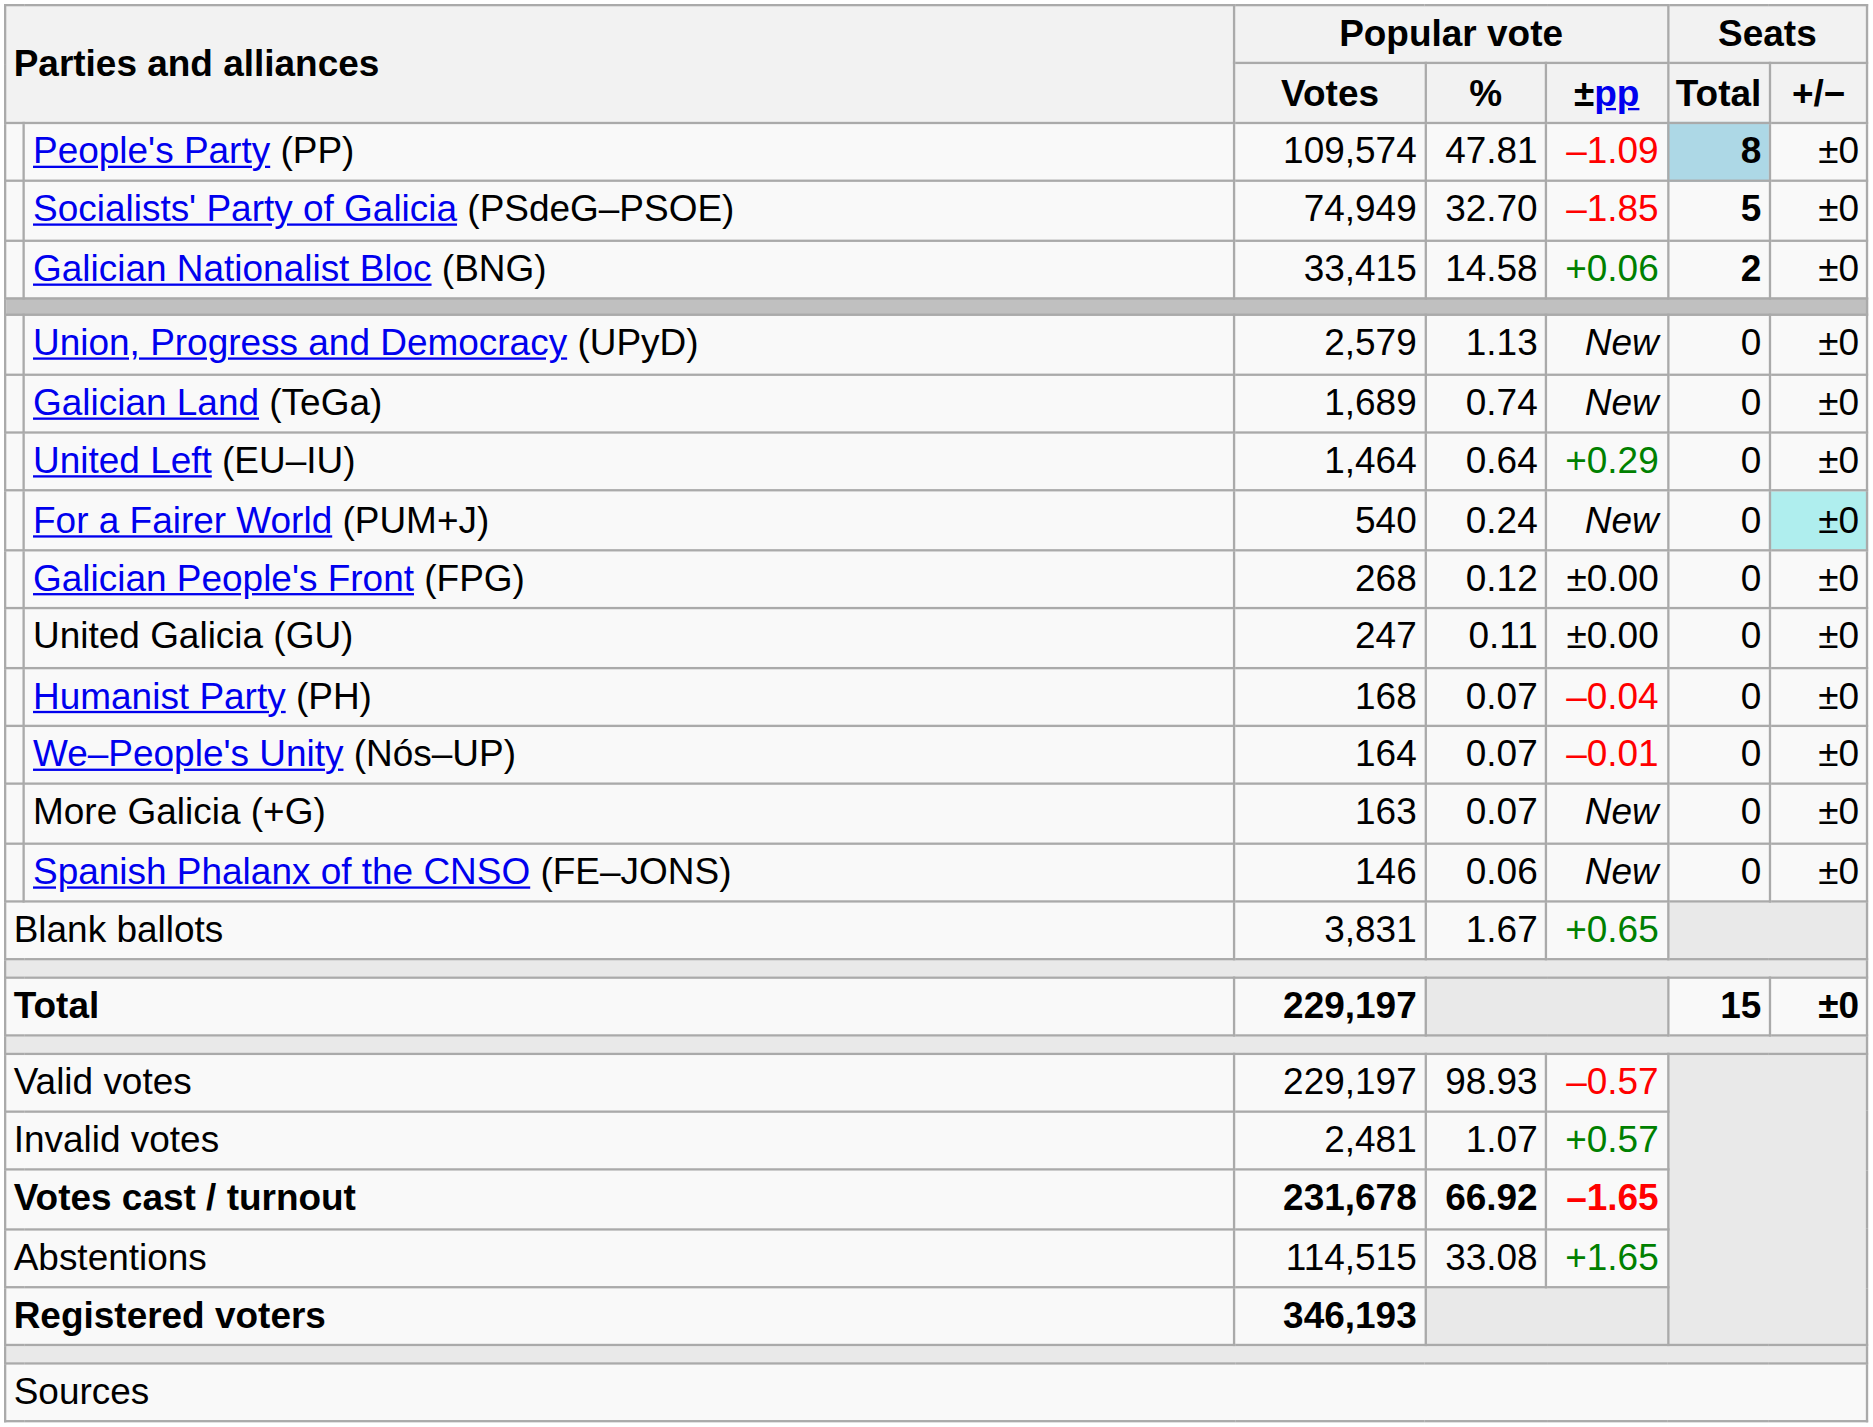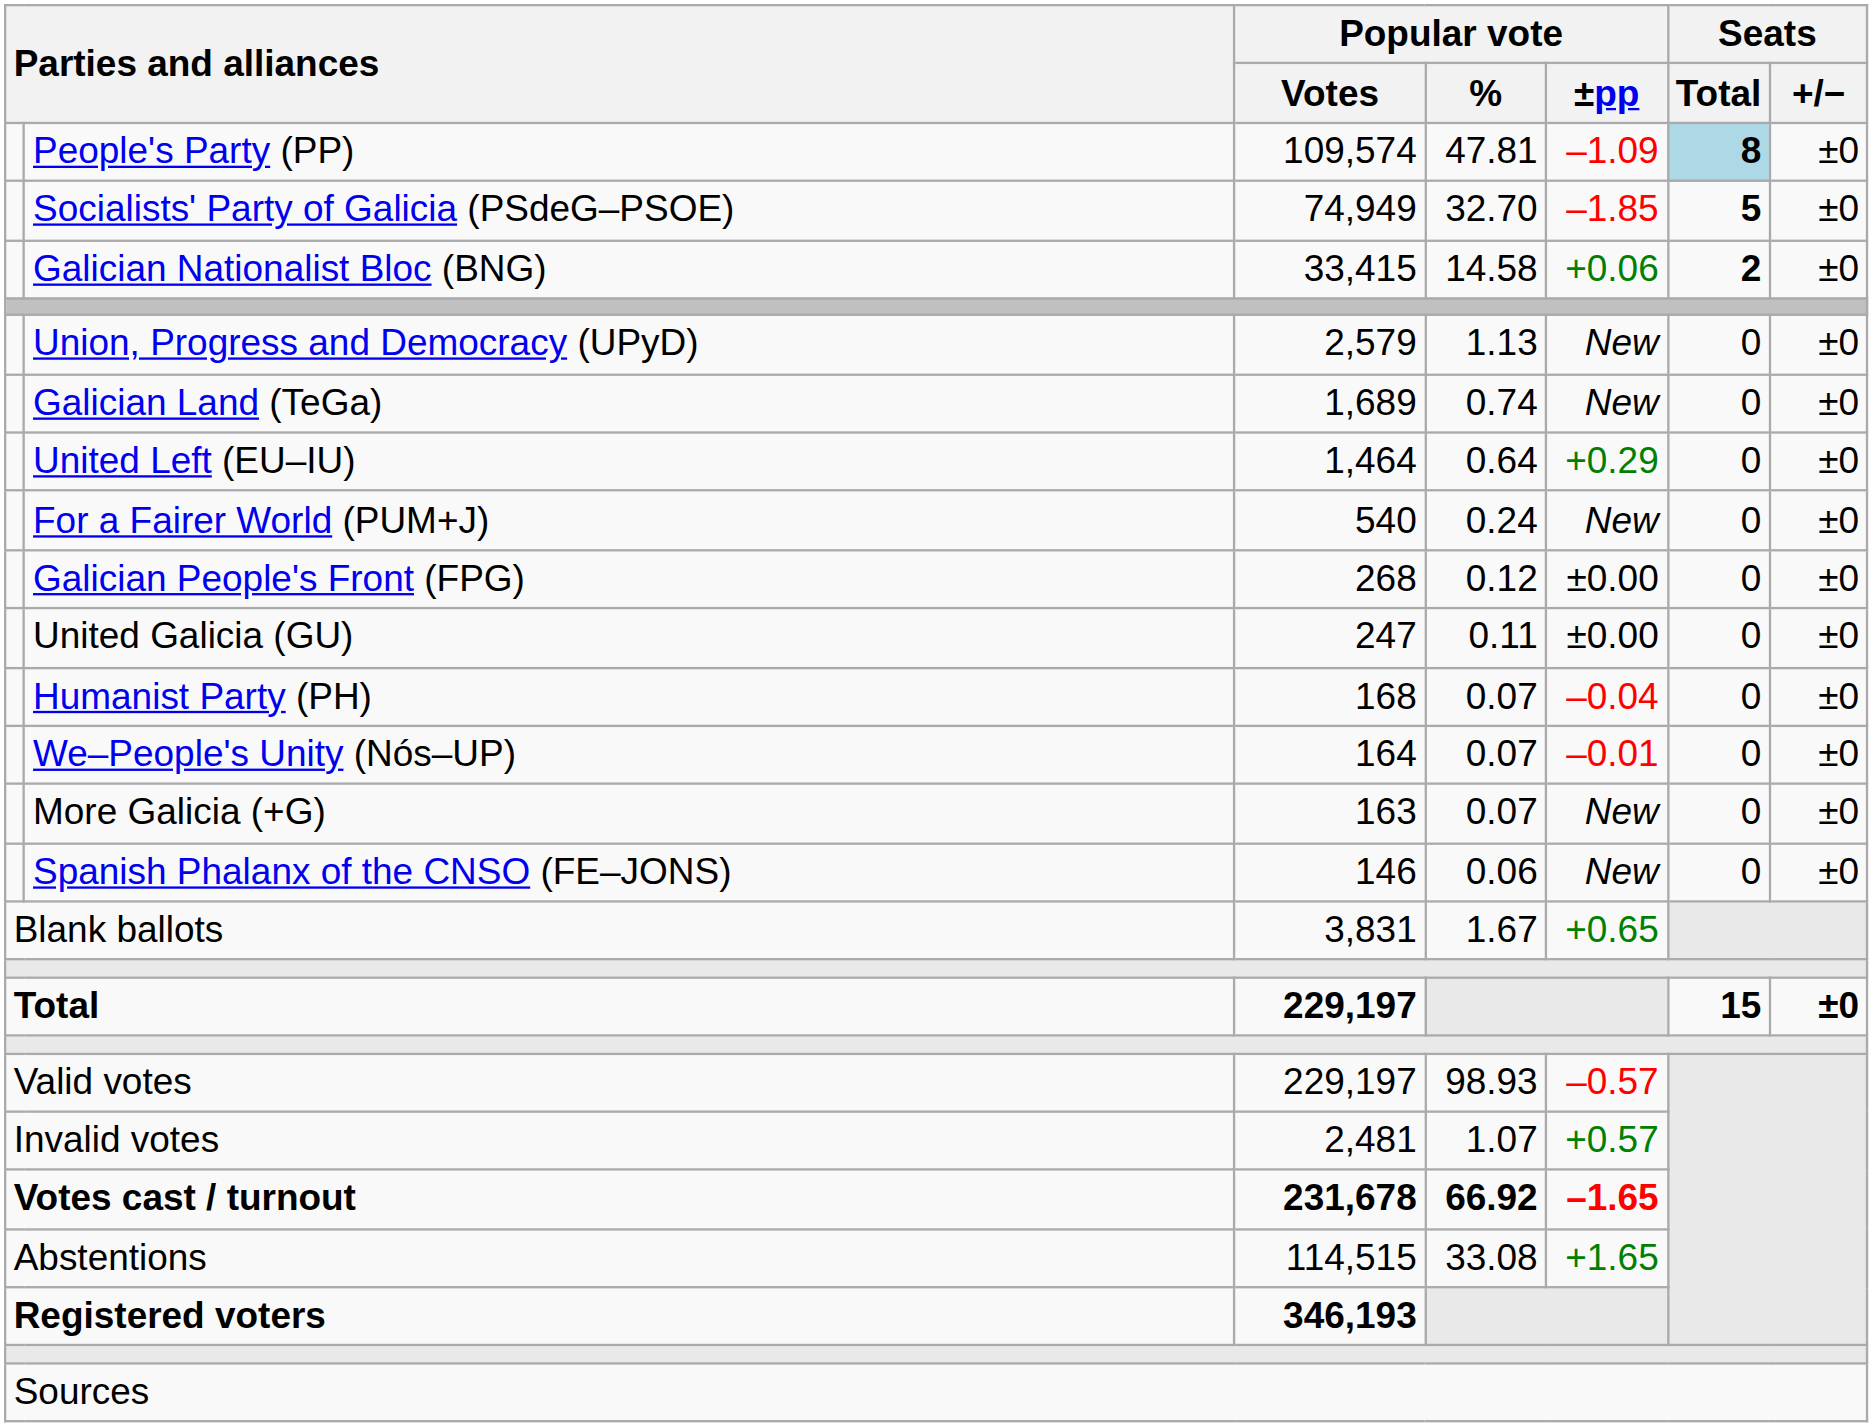For a Fairer World (PUM+J) | Seats / +/−: paleturquoise background -> no background
